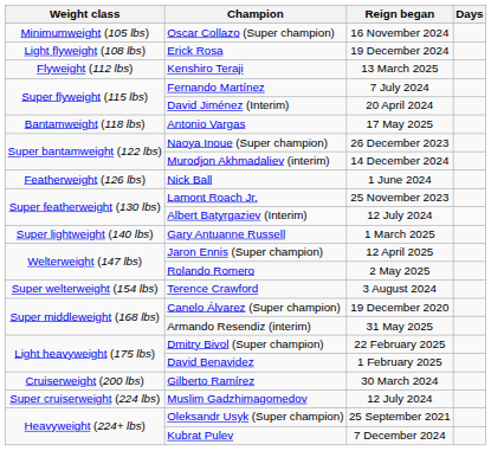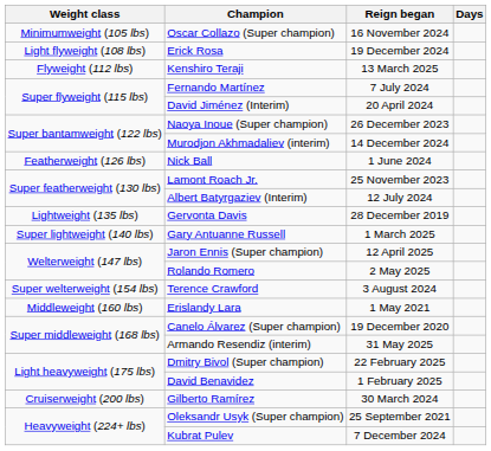- row: Bantamweight (118 lbs) | Antonio Vargas | 17 May 2025
+ row: Lightweight (135 lbs) | Gervonta Davis | 28 December 2019
+ row: Middleweight (160 lbs) | Erislandy Lara | 1 May 2021
- row: Super cruiserweight (224 lbs) | Muslim Gadzhimagomedov | 12 July 2024
